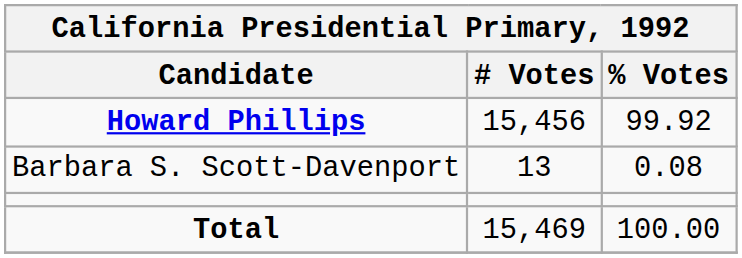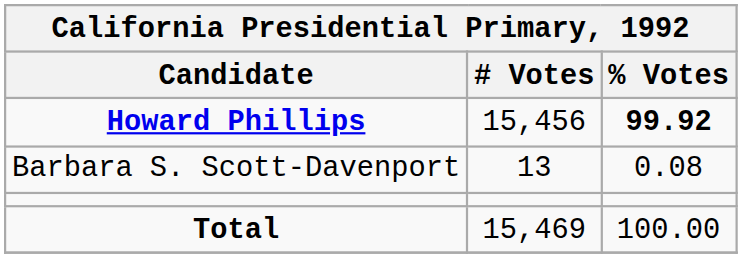Howard Phillips | % Votes: normal -> bold
